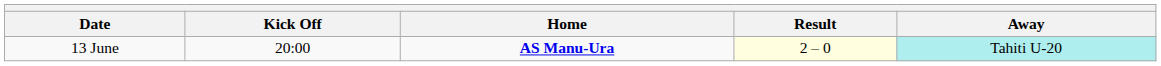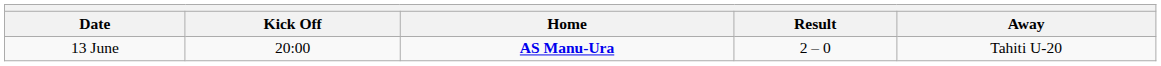13 June | Result: lightyellow background -> no background
13 June | Away: paleturquoise background -> no background
